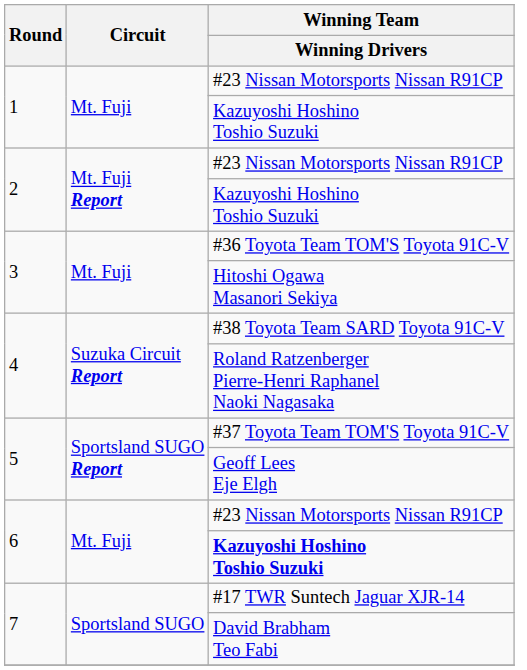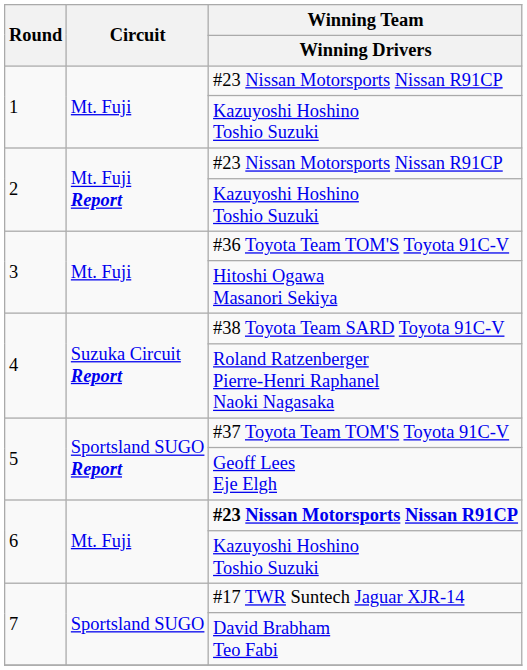6 / #23 Nissan Motorsports Nissan R91CP | Winning Team / Winning Drivers: normal -> bold
6 / Kazuyoshi Hoshino Toshio Suzuki | Winning Team / Winning Drivers: bold -> normal
